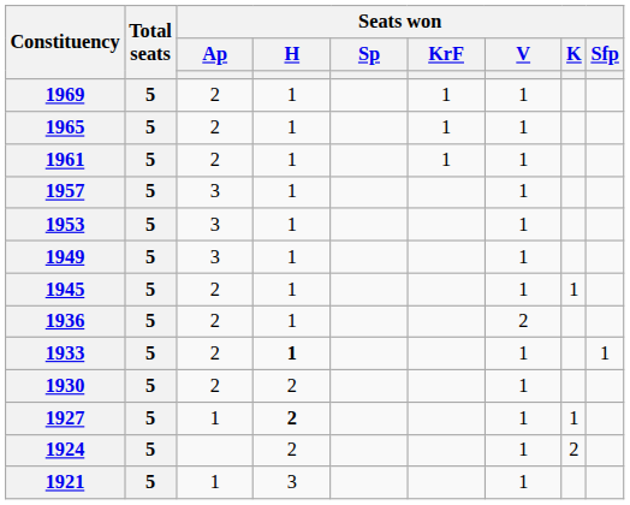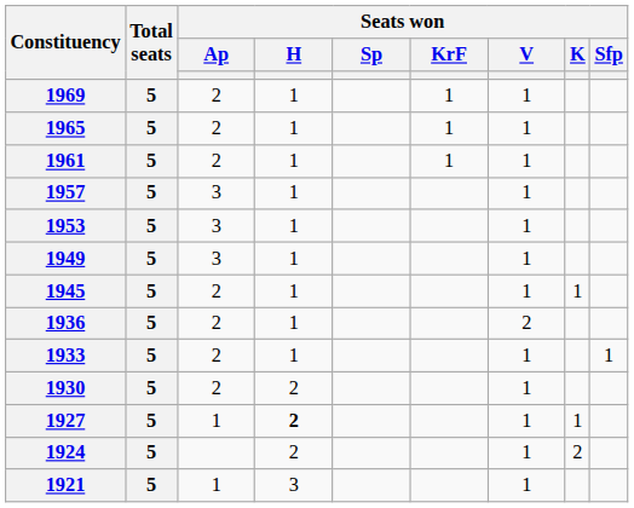1933 | Seats won / H: bold -> normal
